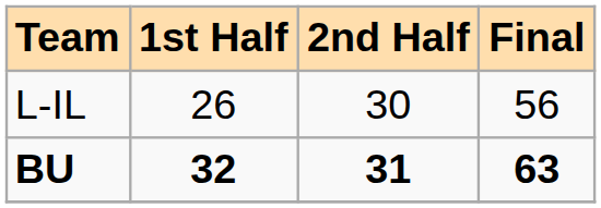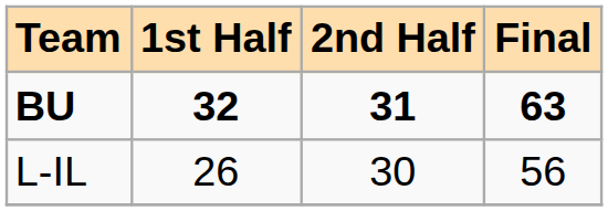rows swapped: L-IL <-> BU
